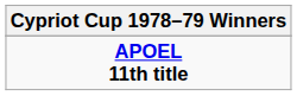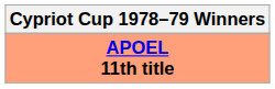row 2 | column 1: no background -> lightsalmon background
